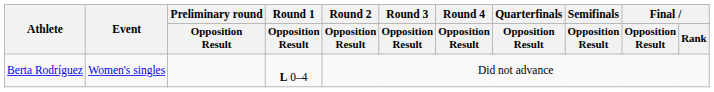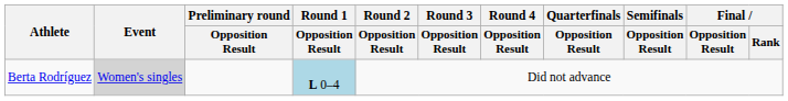Berta Rodríguez | Event: no background -> lightgrey background
Berta Rodríguez | Round 1 / Opposition Result: no background -> lightblue background
